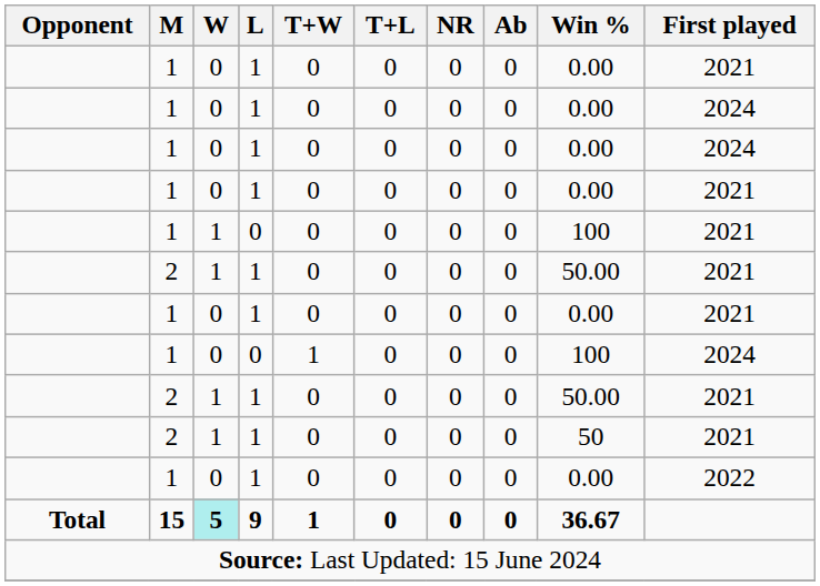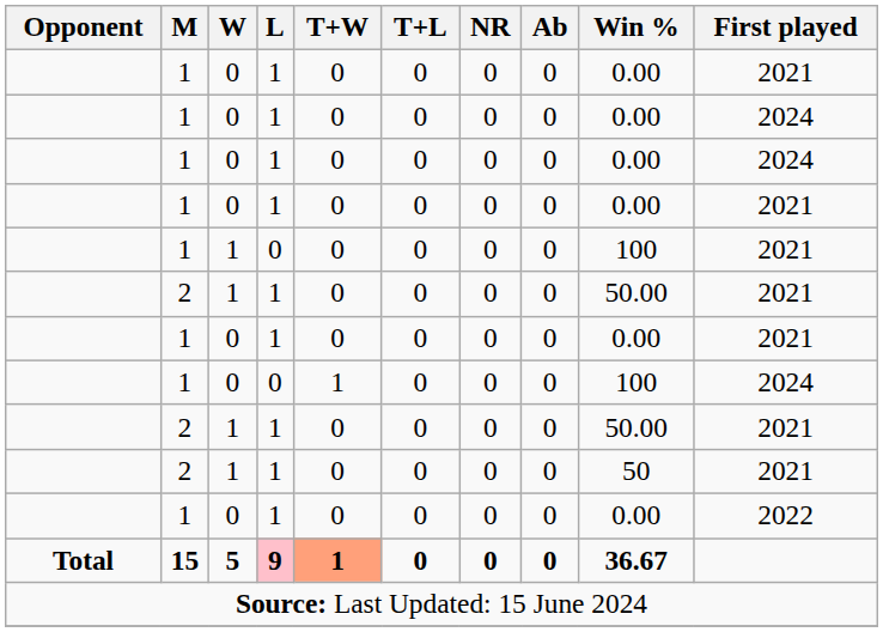15 | W: paleturquoise background -> no background
15 | L: no background -> pink background
15 | T+W: no background -> lightsalmon background
